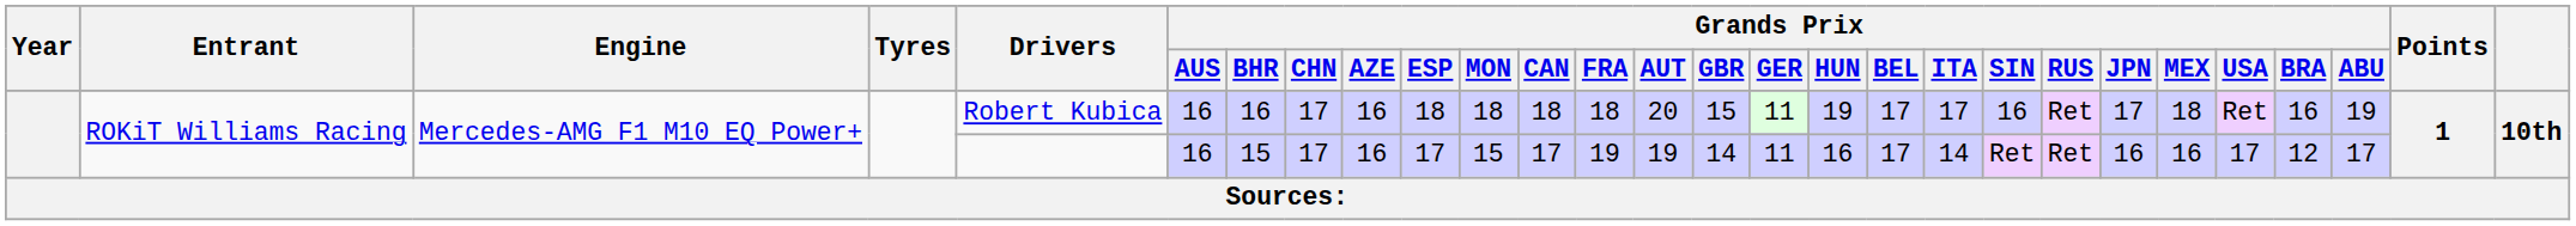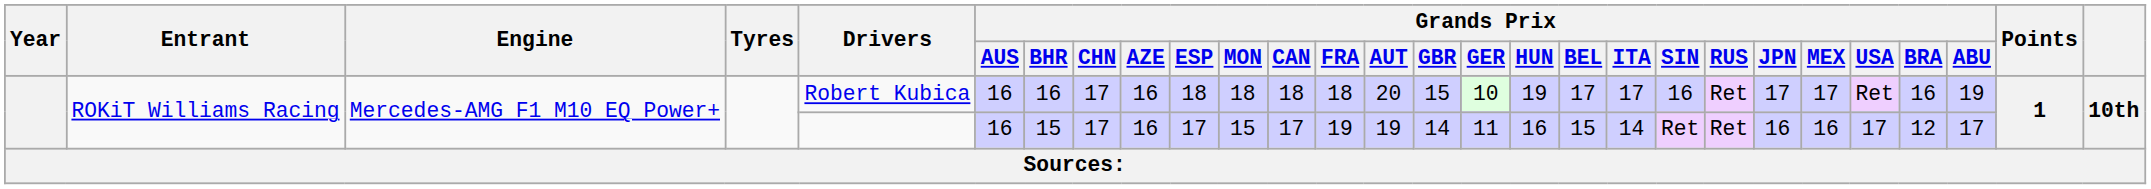row 3 | Grands Prix / GER: 11 -> 10
row 3 | Grands Prix / MEX: 18 -> 17
row 4 | Grands Prix / BEL: 17 -> 15
